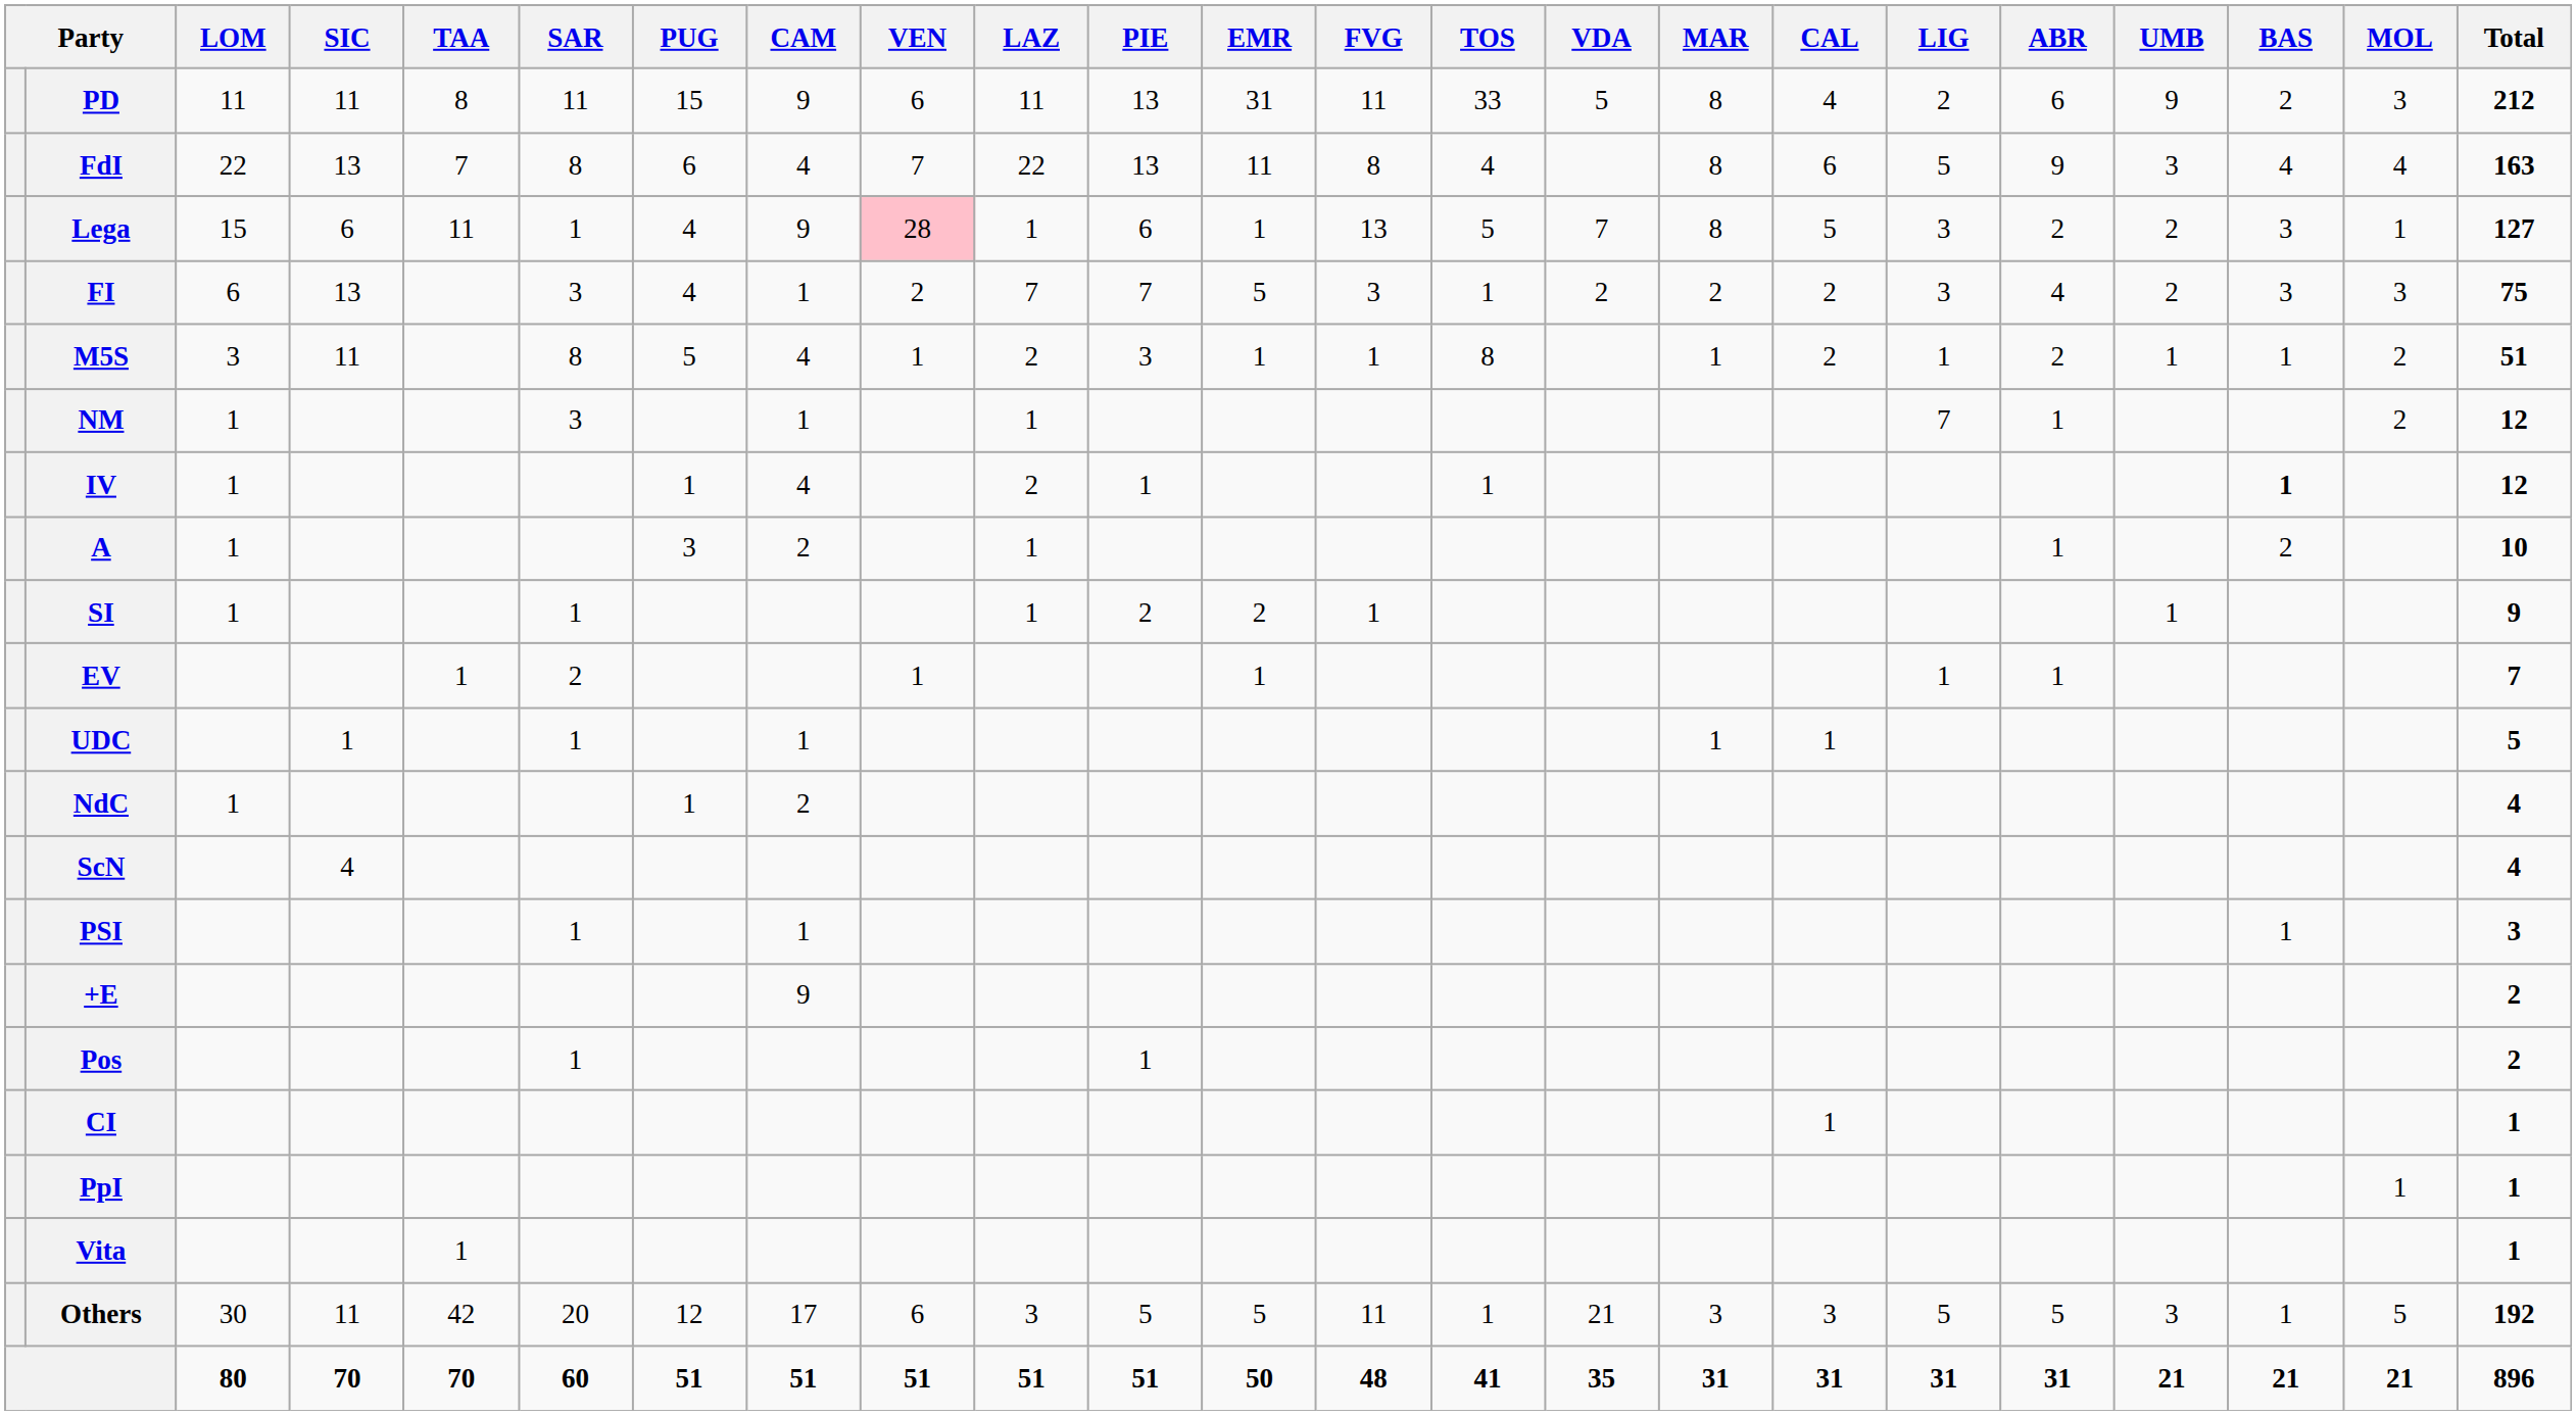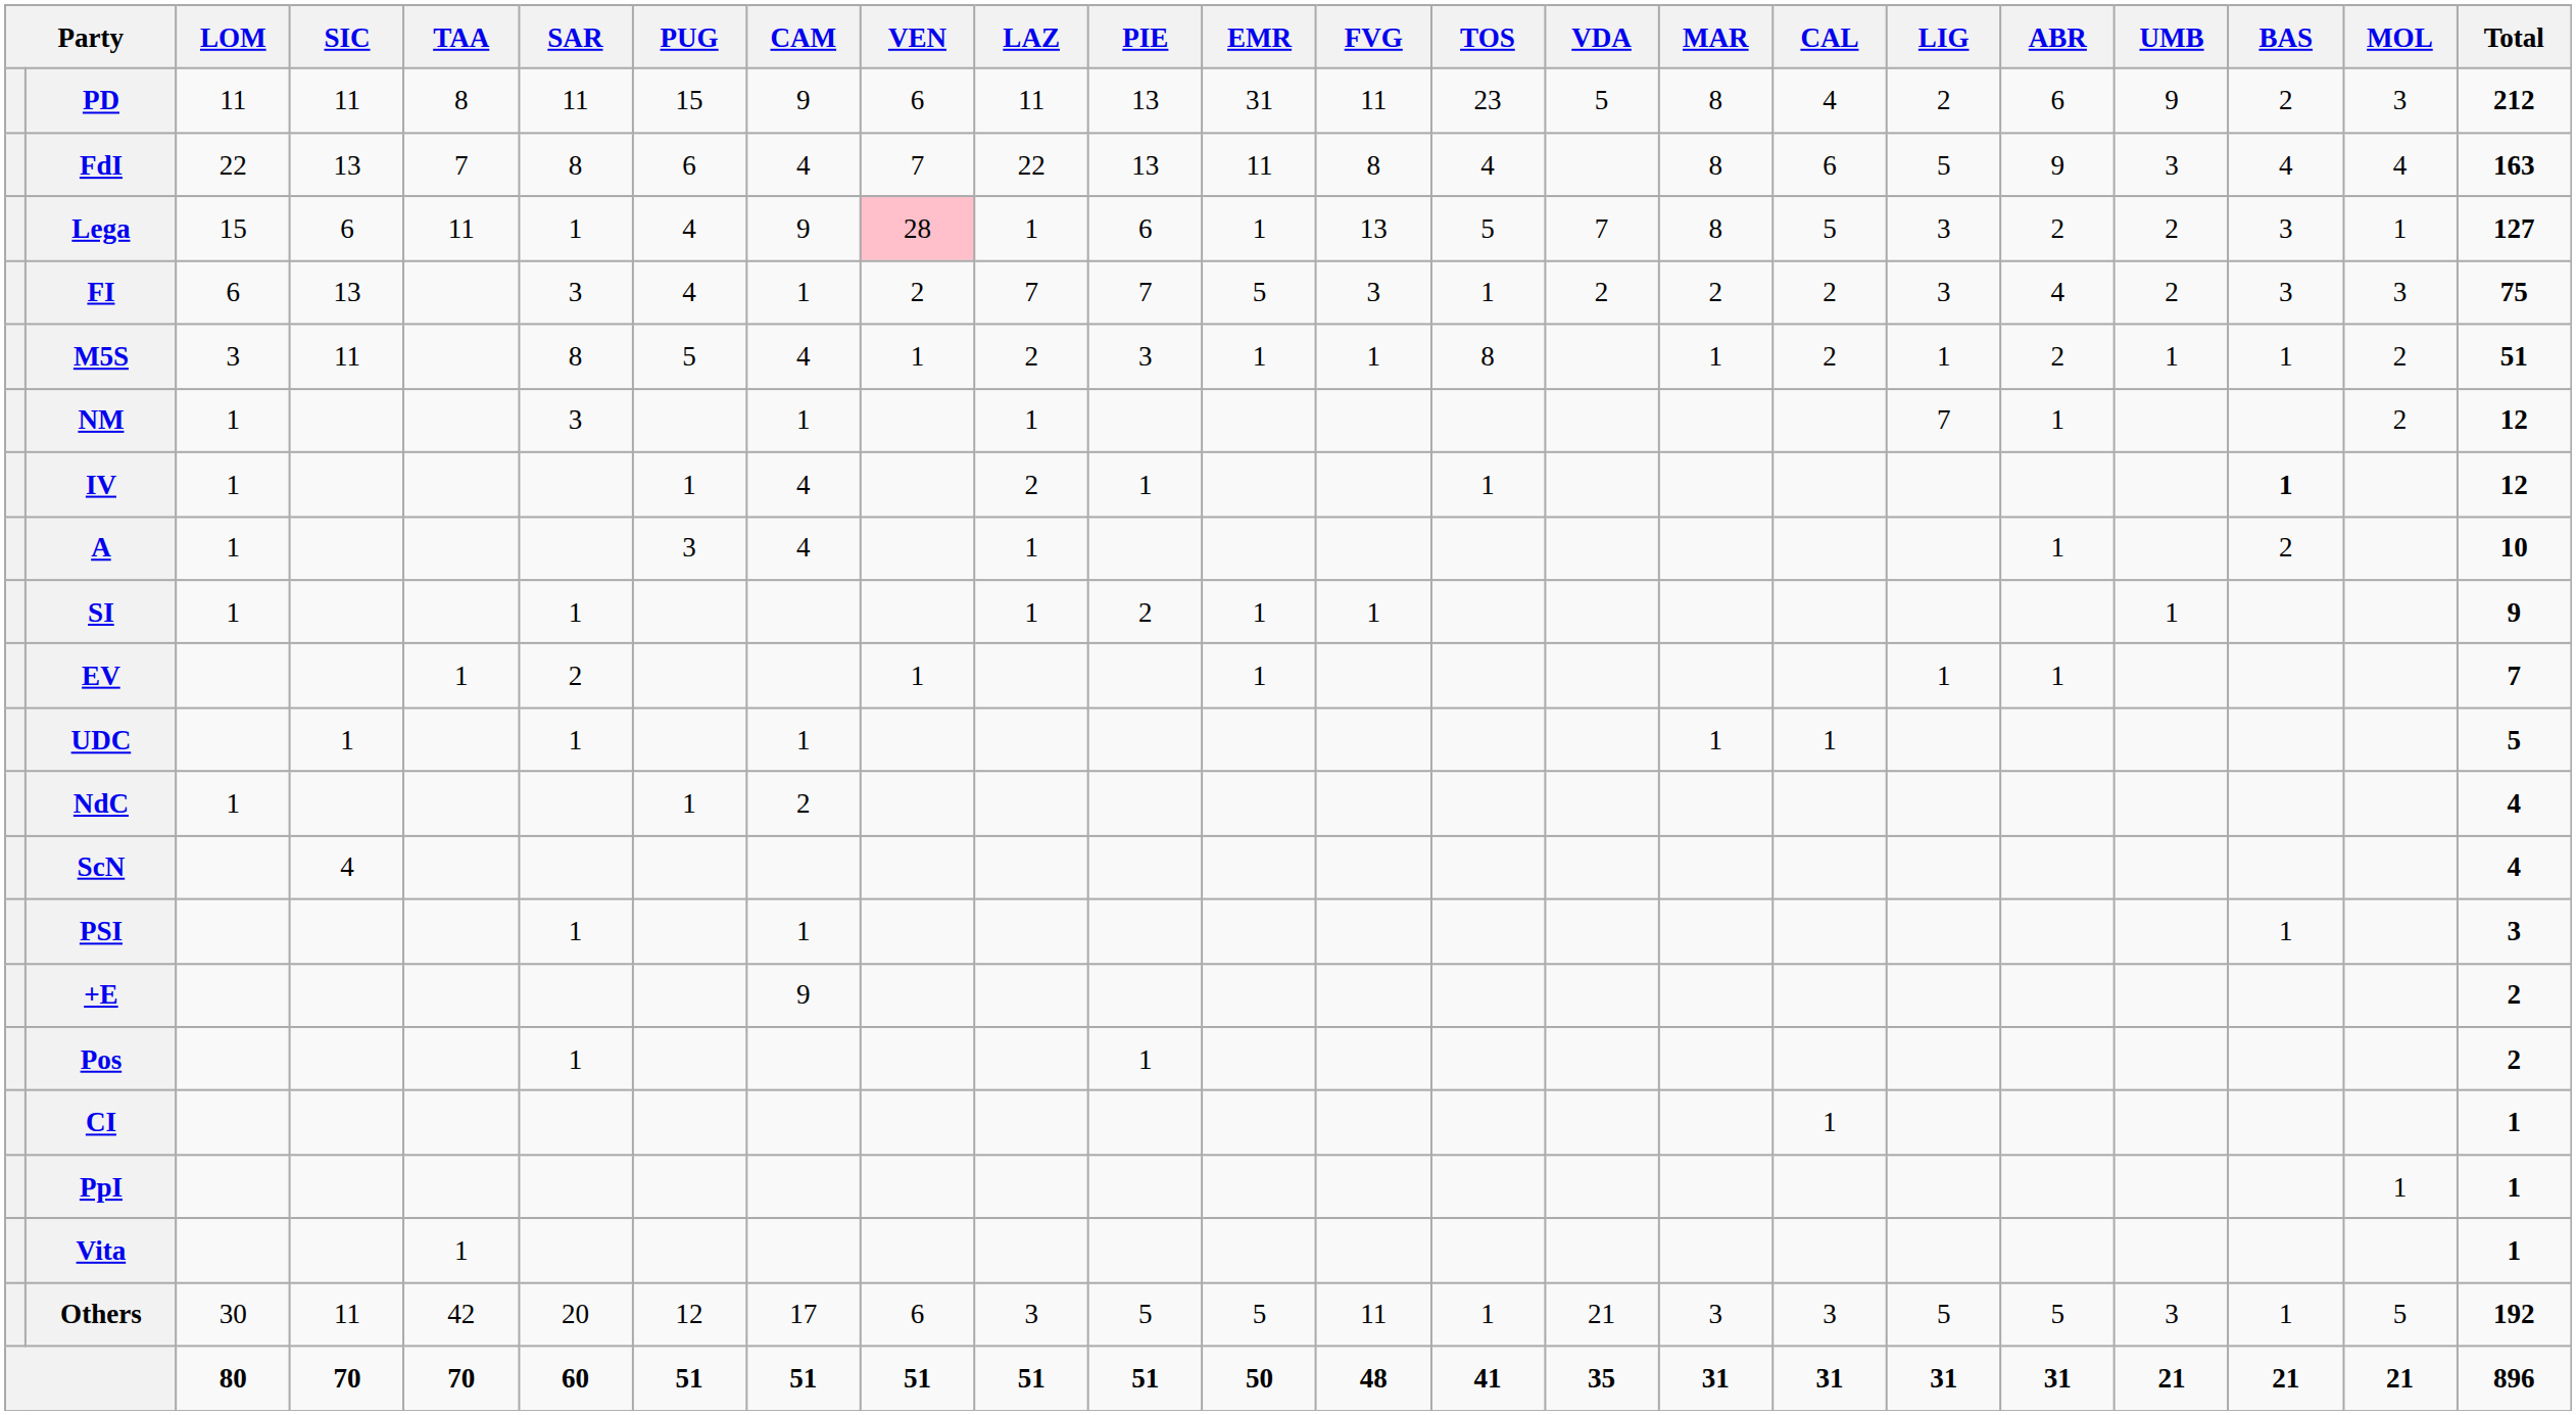PD | TOS: 33 -> 23
A | CAM: 2 -> 4
SI | EMR: 2 -> 1
